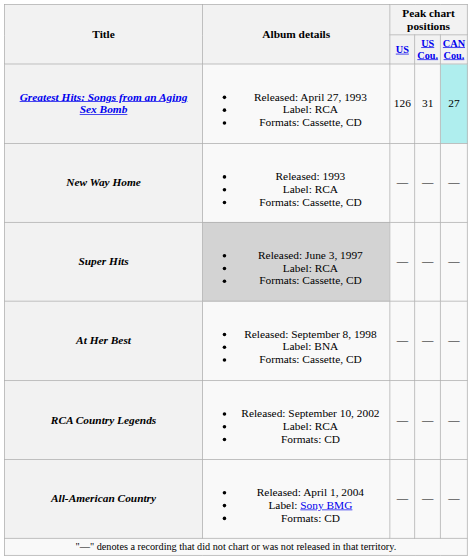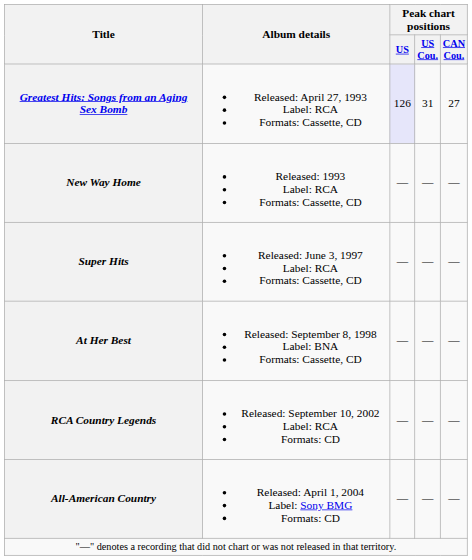Greatest Hits: Songs from an Aging Sex Bomb | Peak chart positions / US: no background -> lavender background
Greatest Hits: Songs from an Aging Sex Bomb | Peak chart positions / CAN Cou.: paleturquoise background -> no background
Super Hits | Album details: lightgrey background -> no background
